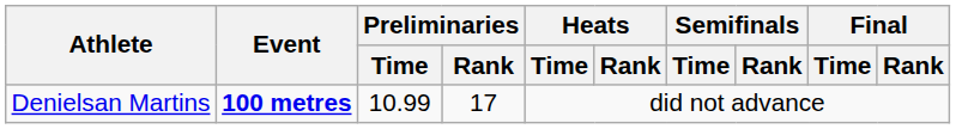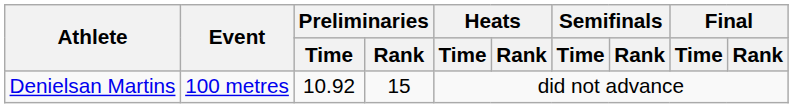Denielsan Martins | Event: bold -> normal
Denielsan Martins | Preliminaries / Time: 10.99 -> 10.92
Denielsan Martins | Preliminaries / Rank: 17 -> 15
